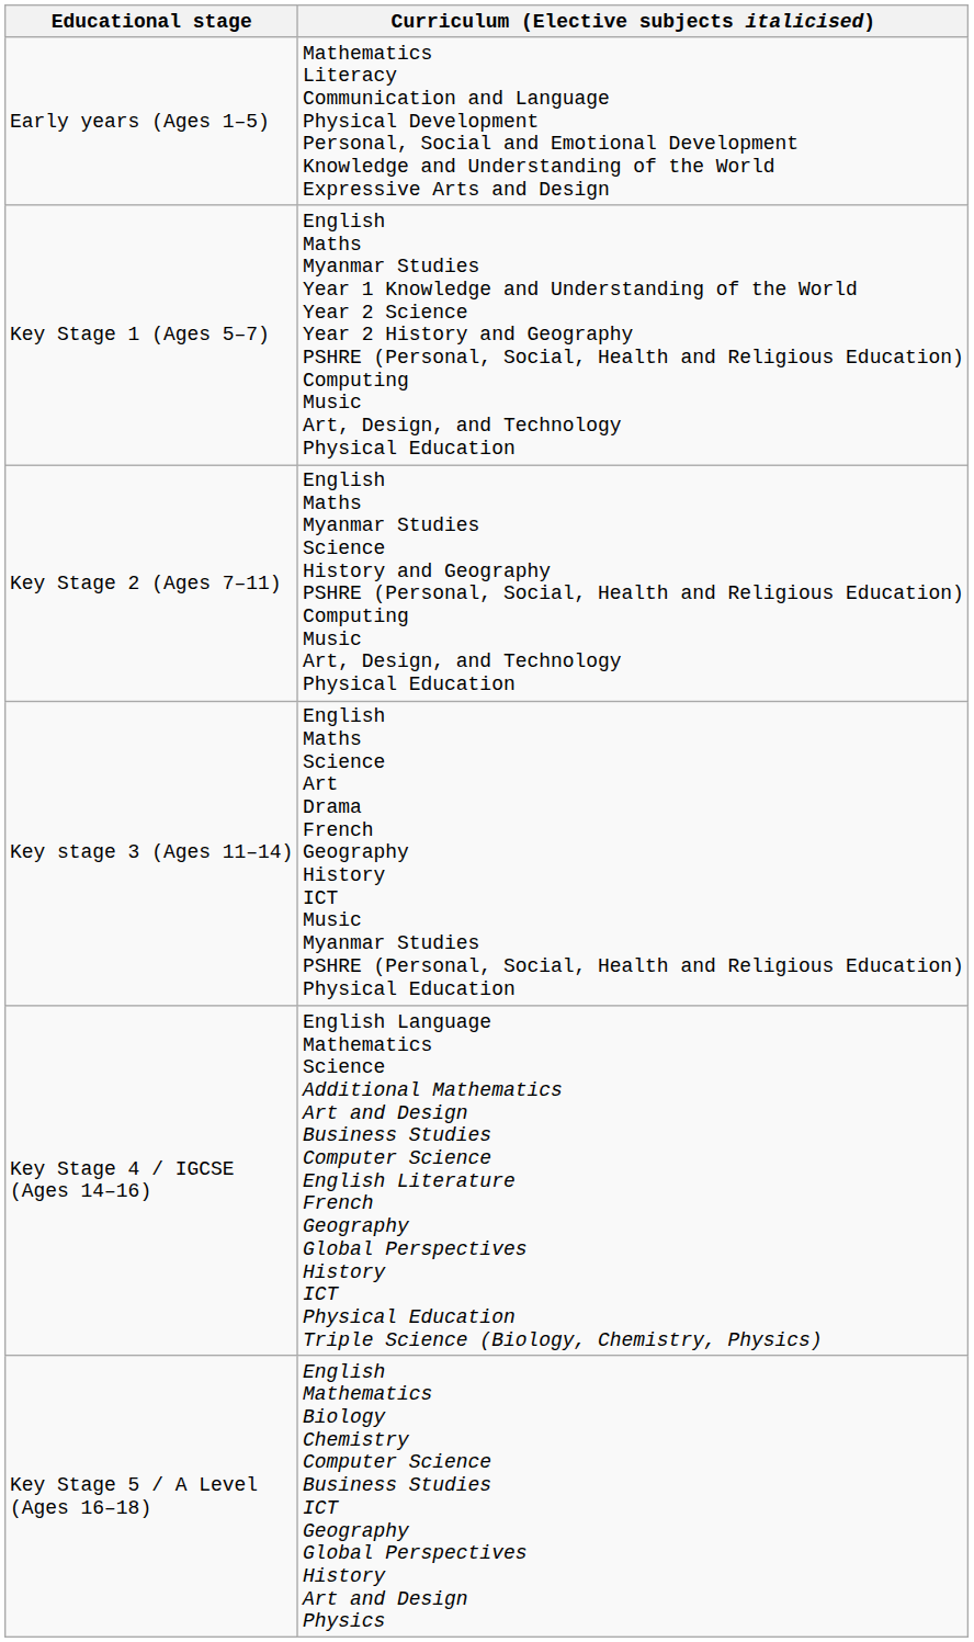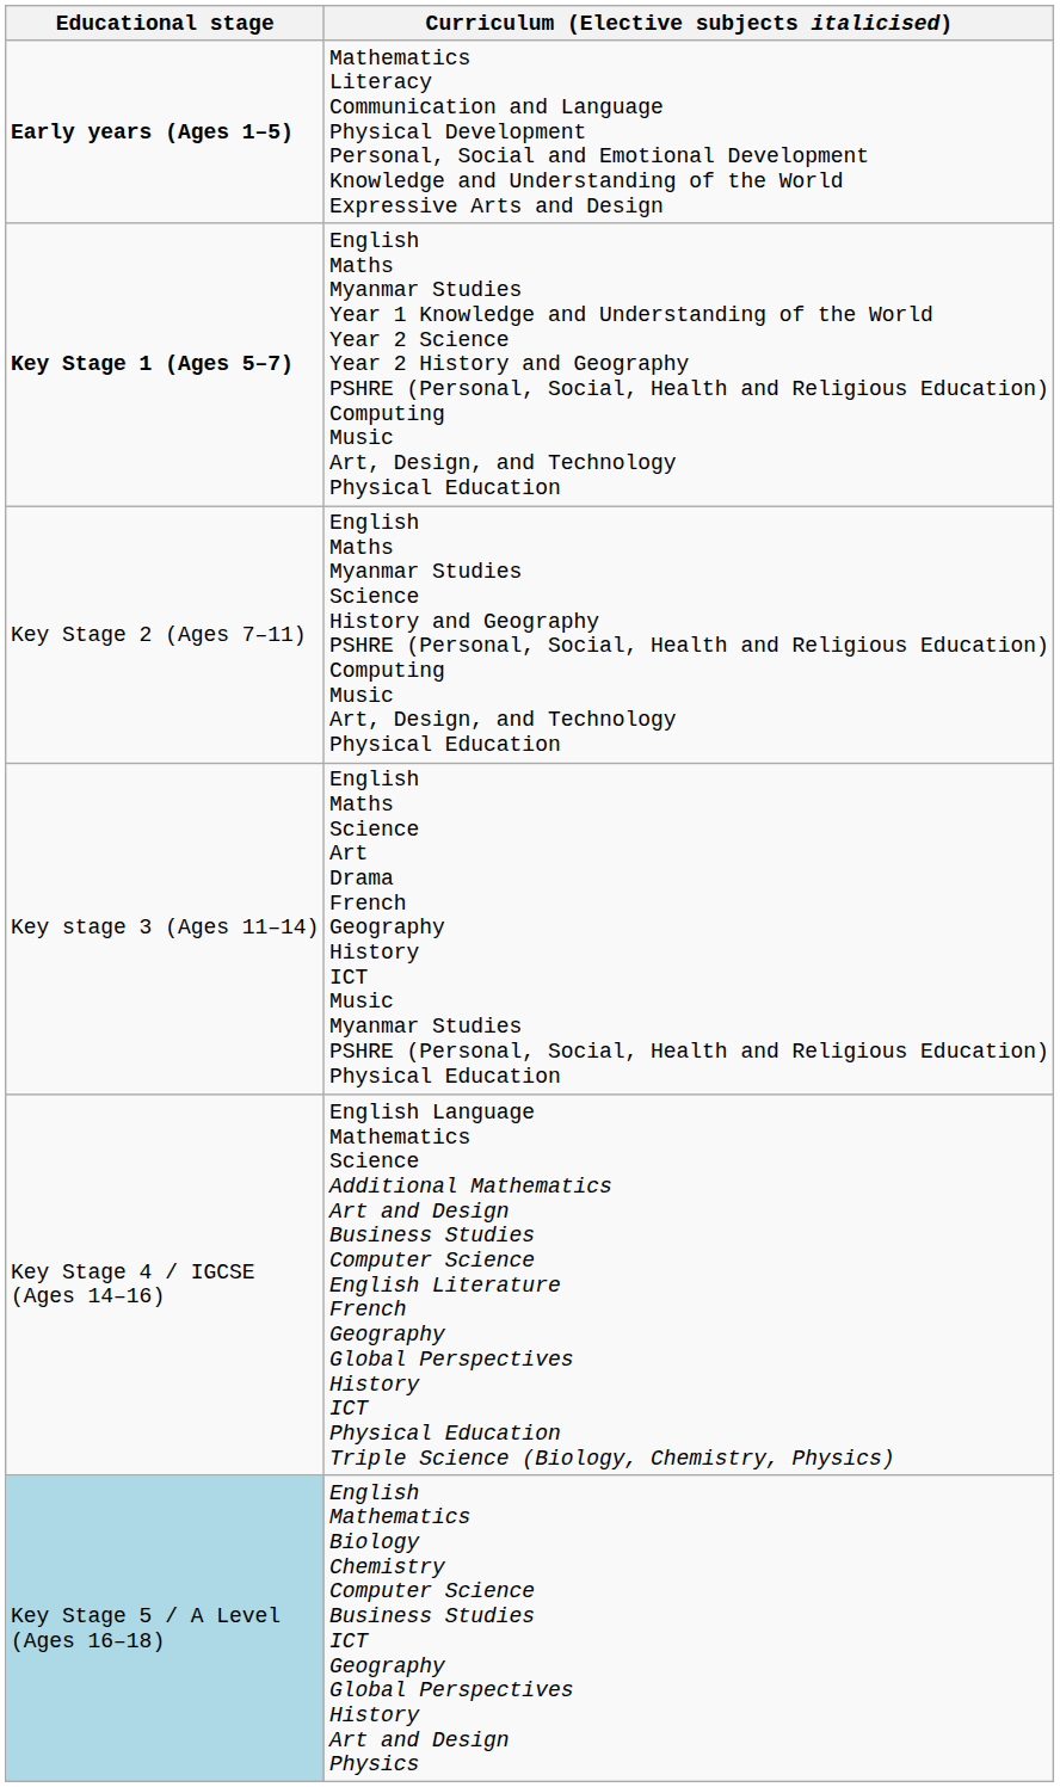Early years (Ages 1–5) | Educational stage: normal -> bold
Key Stage 1 (Ages 5–7) | Educational stage: normal -> bold
Key Stage 5 / A Level (Ages 16–18) | Educational stage: no background -> lightblue background
